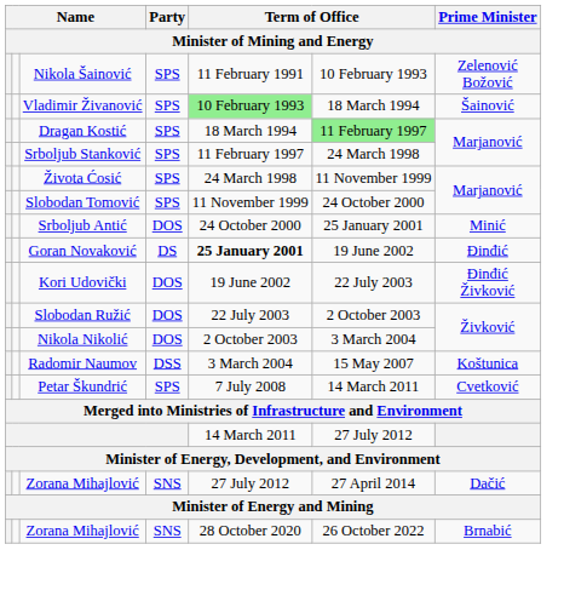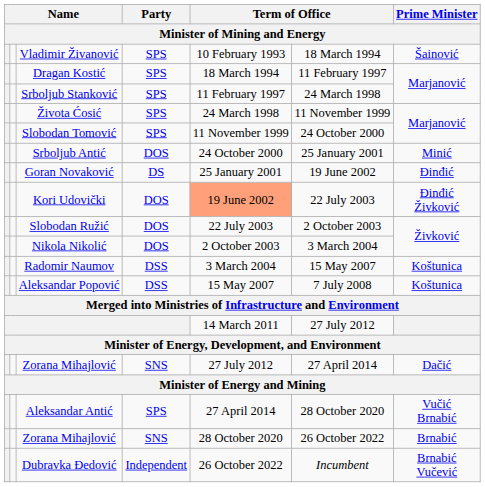- row: Nikola Šainović | SPS | 11 February 1991 | 10 February 1993 | Zelenović Božović
Vladimir Živanović | column 5: lightgreen background -> no background
Dragan Kostić | column 6: lightgreen background -> no background
Goran Novaković | column 5: bold -> normal
Kori Udovički | column 5: no background -> lightsalmon background
+ row: Aleksandar Popović | DSS | 15 May 2007 | 7 July 2008 | Koštunica
- row: Petar Škundrić | SPS | 7 July 2008 | 14 March 2011 | Cvetković
+ row: Aleksandar Antić | SPS | 27 April 2014 | 28 October 2020 | Vučić Brnabić
+ row: Dubravka Đedović | Independent | 26 October 2022 | Incumbent | Brnabić Vučević
